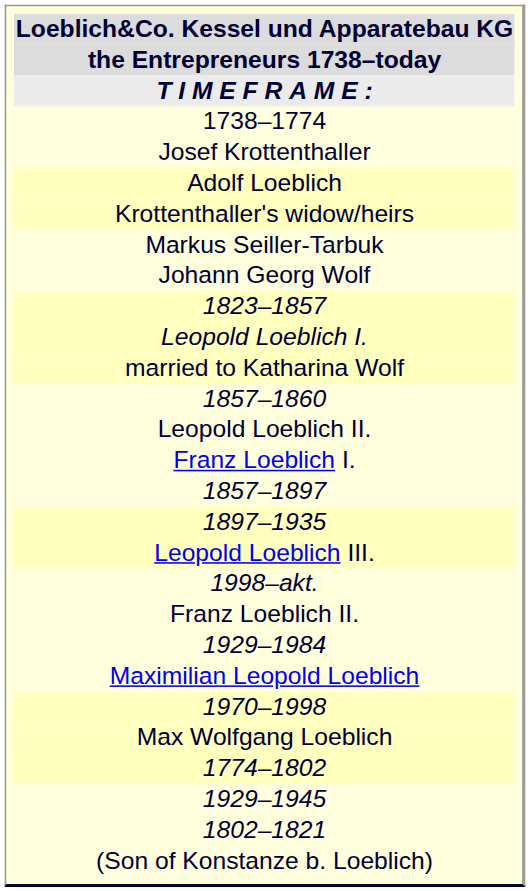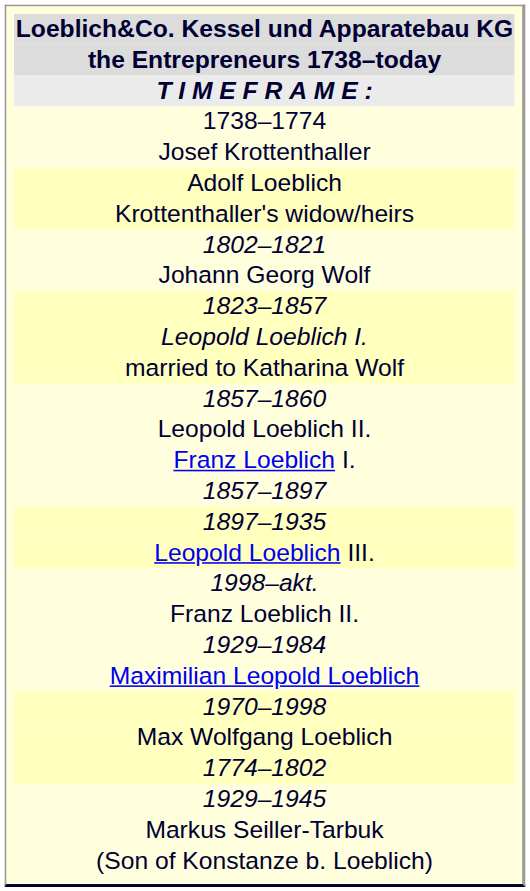row 8 | column 1: Markus Seiller-Tarbuk -> 1802–1821
row 27 | column 1: 1802–1821 -> Markus Seiller-Tarbuk
